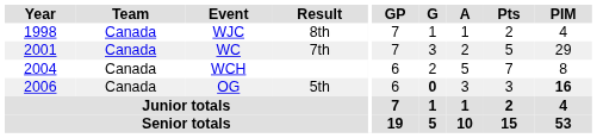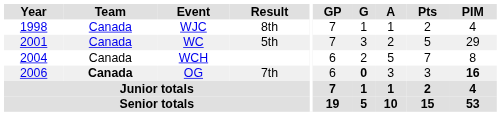WC | Result: 7th -> 5th
OG | Team: normal -> bold
OG | Result: 5th -> 7th
